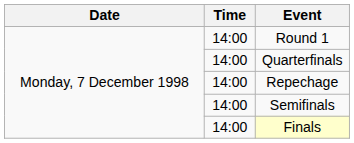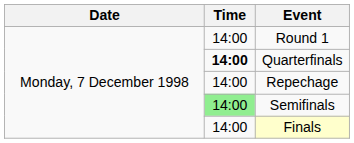Quarterfinals | Time: normal -> bold
Semifinals | Time: no background -> lightgreen background
